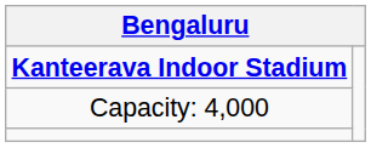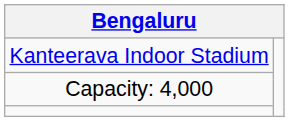Kanteerava Indoor Stadium | column 1: bold -> normal
